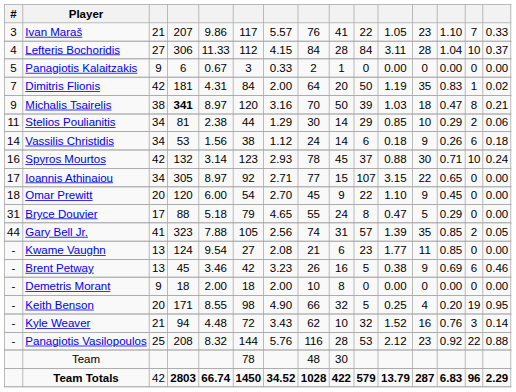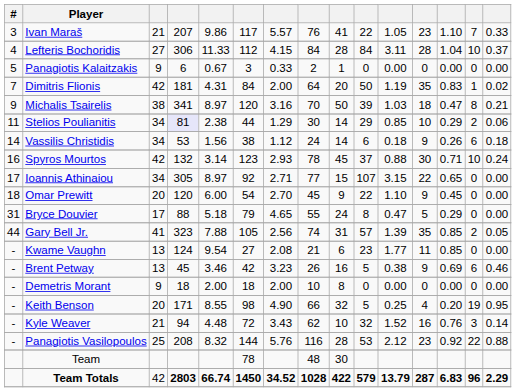Michalis Tsairelis | column 4: bold -> normal
Stelios Poulianitis | column 4: no background -> lavender background
